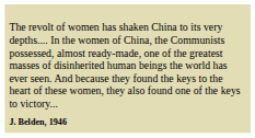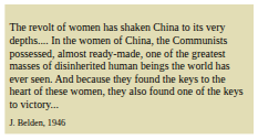row 2 | column 1: bold -> normal
